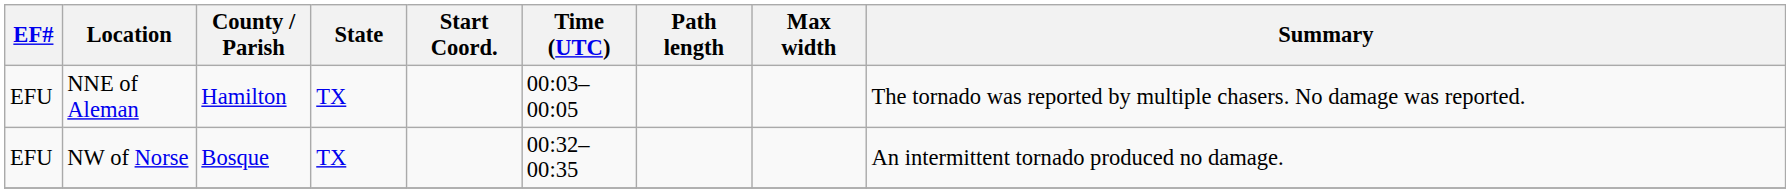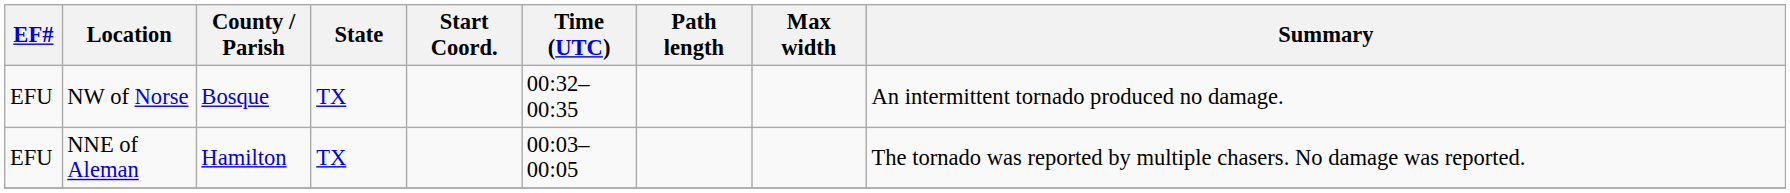rows swapped: NNE of Aleman <-> NW of Norse
